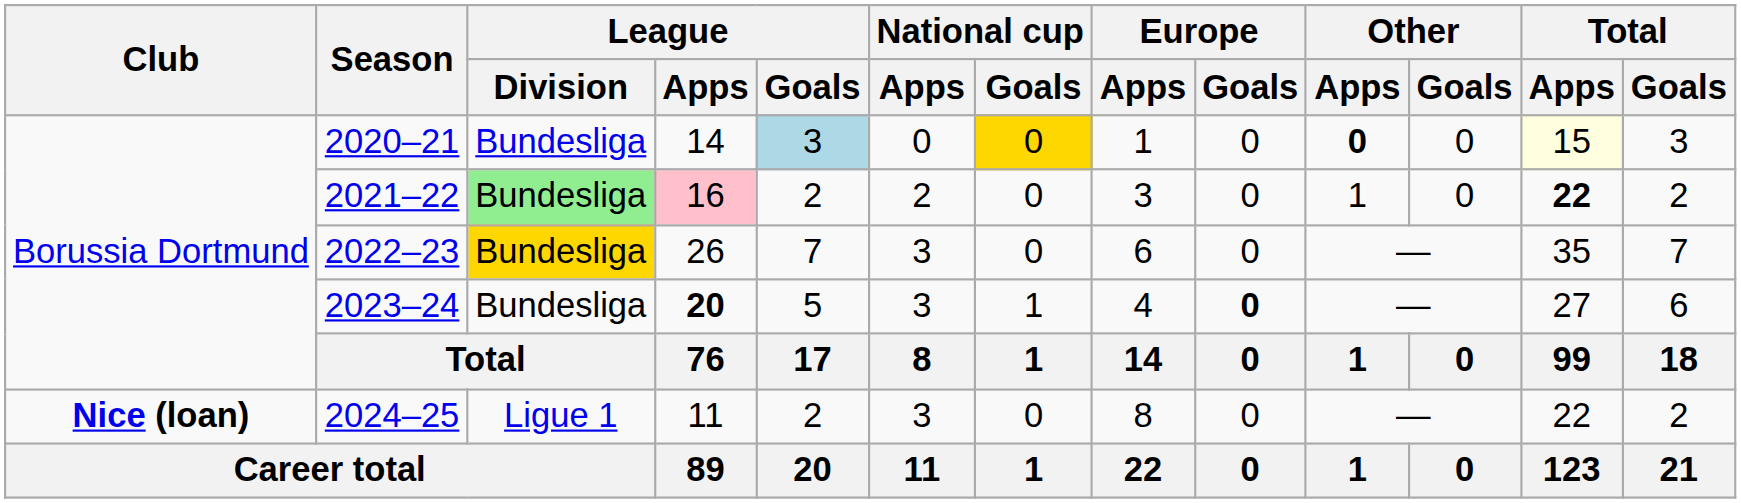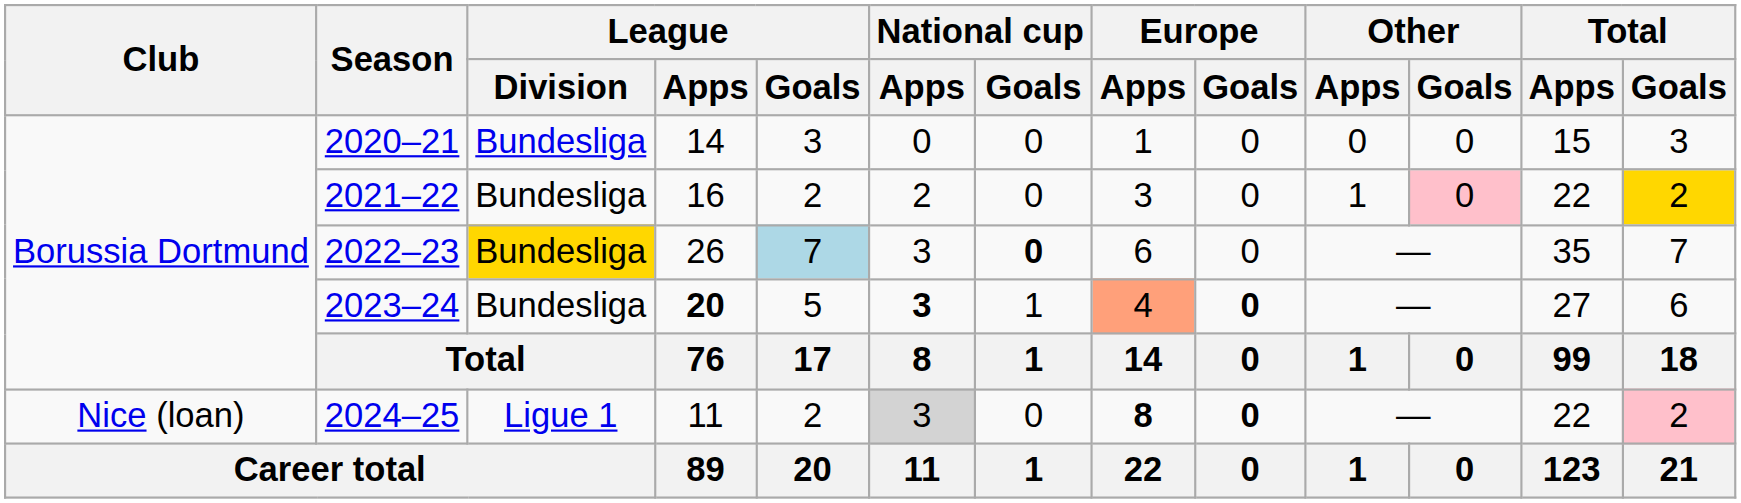2020–21 | League / Goals: lightblue background -> no background
2020–21 | National cup / Goals: gold background -> no background
2020–21 | Other / Apps: bold -> normal
2020–21 | Total / Apps: lightyellow background -> no background
2021–22 | League / Division: lightgreen background -> no background
2021–22 | League / Apps: pink background -> no background
2021–22 | Other / Goals: no background -> pink background
2021–22 | Total / Apps: bold -> normal
2021–22 | Total / Goals: no background -> gold background
2022–23 | League / Goals: no background -> lightblue background
2022–23 | National cup / Goals: normal -> bold
2023–24 | National cup / Apps: normal -> bold
2023–24 | Europe / Apps: no background -> lightsalmon background
2024–25 | Club: bold -> normal
2024–25 | National cup / Apps: no background -> lightgrey background
2024–25 | Europe / Apps: normal -> bold
2024–25 | Europe / Goals: normal -> bold
2024–25 | Total / Goals: no background -> pink background
